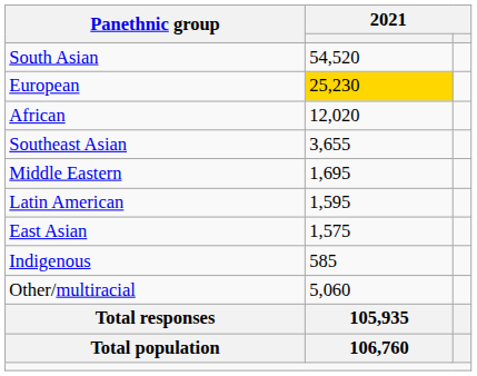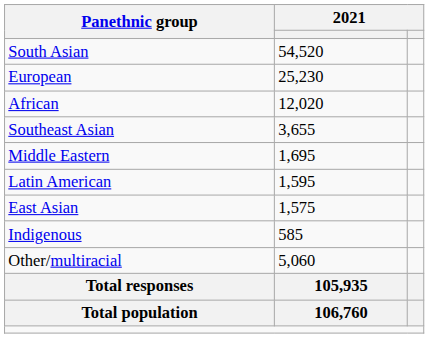European | column 2: gold background -> no background
